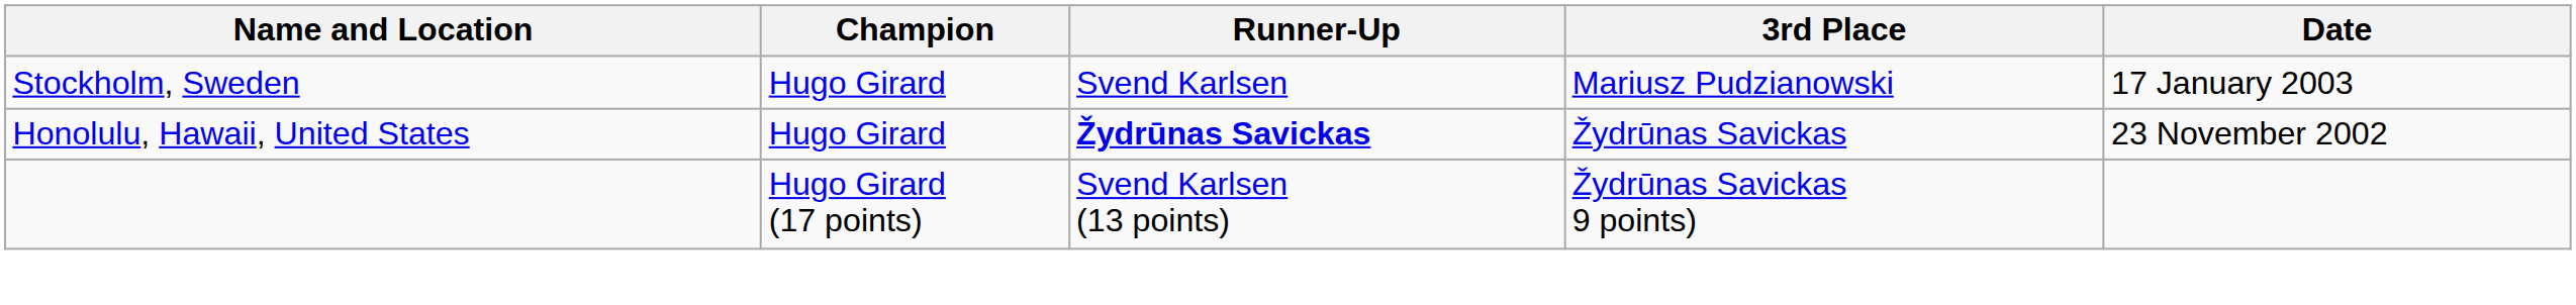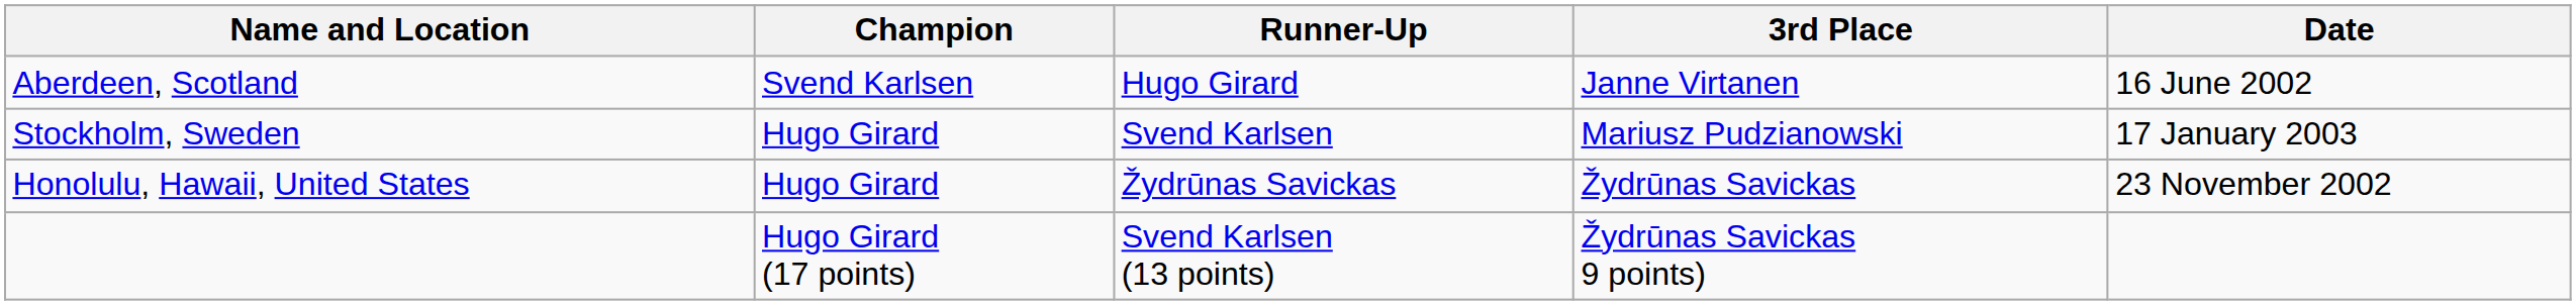+ row: Aberdeen, Scotland | Svend Karlsen | Hugo Girard | Janne Virtanen | 16 June 2002
Honolulu, Hawaii, United States | Runner-Up: bold -> normal
